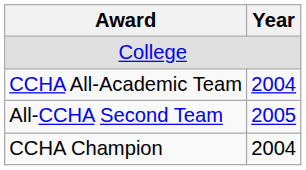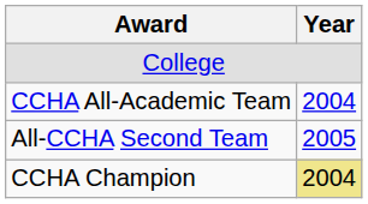CCHA Champion | Year: no background -> khaki background
